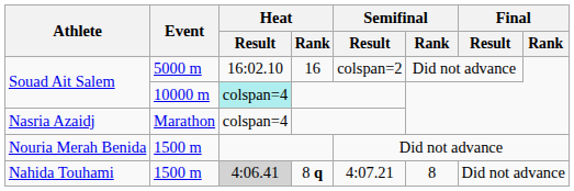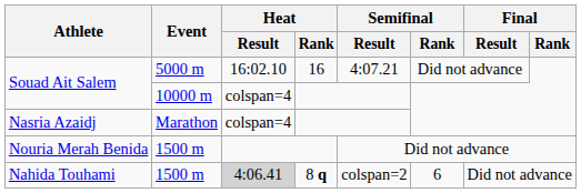Souad Ait Salem / 5000 m | Semifinal / Result: colspan=2 -> 4:07.21
Souad Ait Salem / 10000 m | Heat / Result: paleturquoise background -> no background
Nahida Touhami | Semifinal / Result: 4:07.21 -> colspan=2
Nahida Touhami | Semifinal / Rank: 8 -> 6
